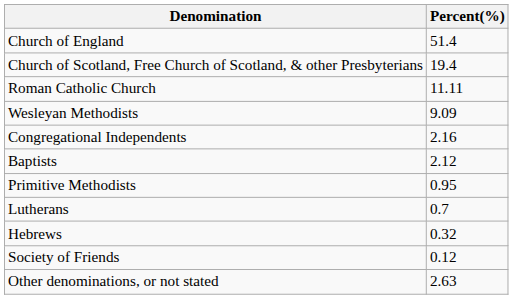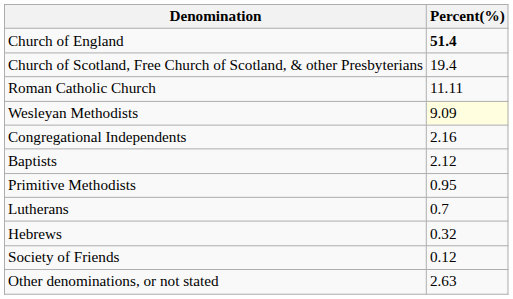Church of England | Percent(%): normal -> bold
Wesleyan Methodists | Percent(%): no background -> lightyellow background
